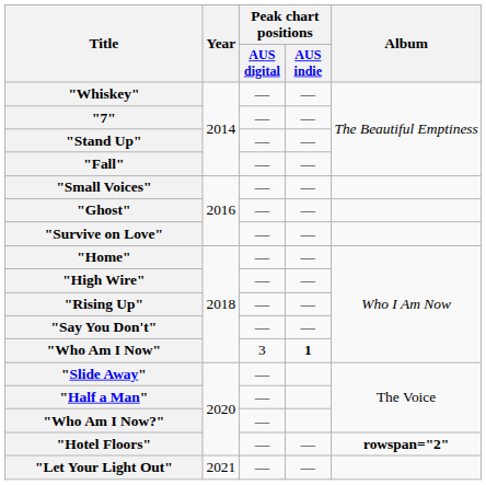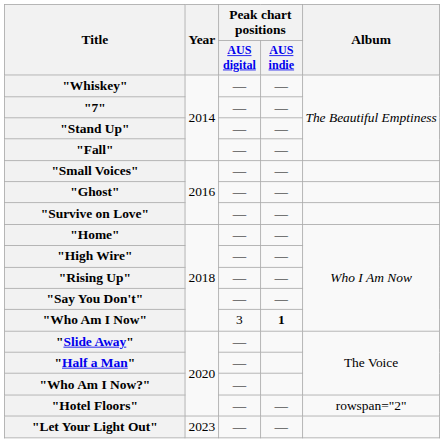"Hotel Floors" | Album: bold -> normal
"Let Your Light Out" | Year: 2021 -> 2023
